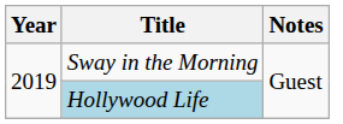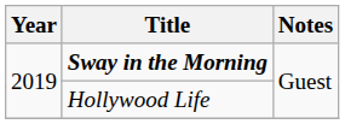Sway in the Morning | Title: normal -> bold
Hollywood Life | Title: lightblue background -> no background
